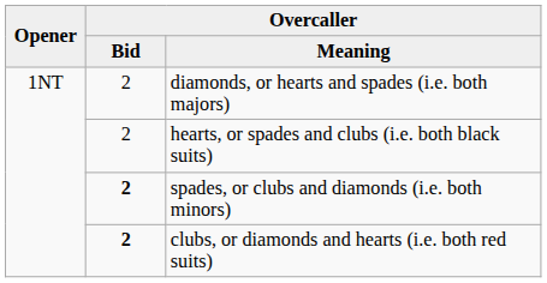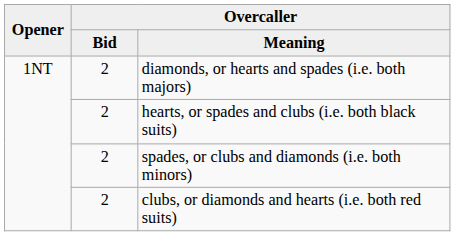spades, or clubs and diamonds (i.e. both minors) | column 2: bold -> normal
clubs, or diamonds and hearts (i.e. both red suits) | column 2: bold -> normal
